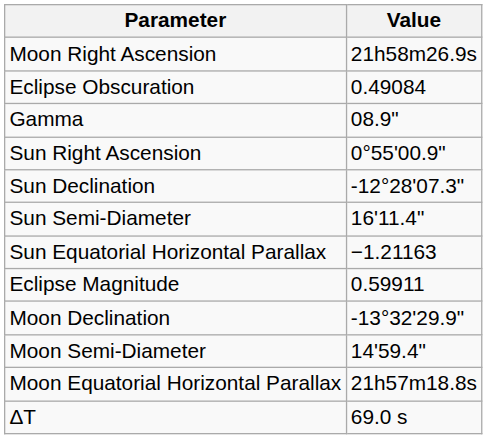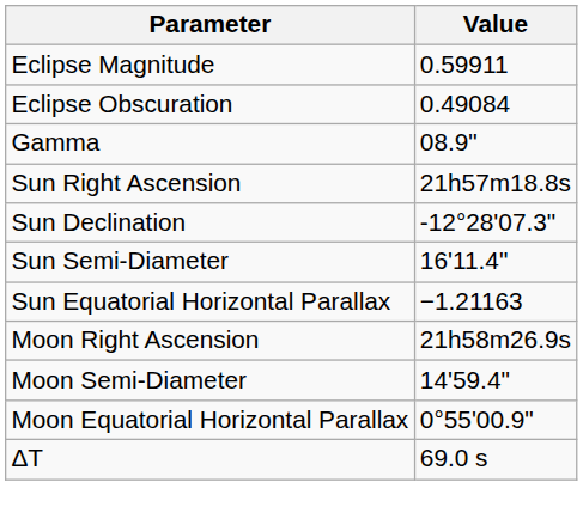rows swapped: Eclipse Magnitude <-> Moon Right Ascension
Sun Right Ascension | Value: 0°55'00.9" -> 21h57m18.8s
- row: Moon Declination | -13°32'29.9"
Moon Equatorial Horizontal Parallax | Value: 21h57m18.8s -> 0°55'00.9"
